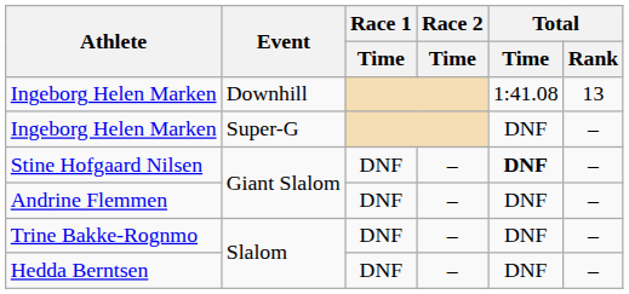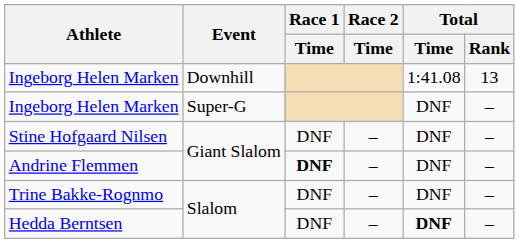Stine Hofgaard Nilsen | Total / Time: bold -> normal
Andrine Flemmen | Race 1 / Time: normal -> bold
Hedda Berntsen | Total / Time: normal -> bold
